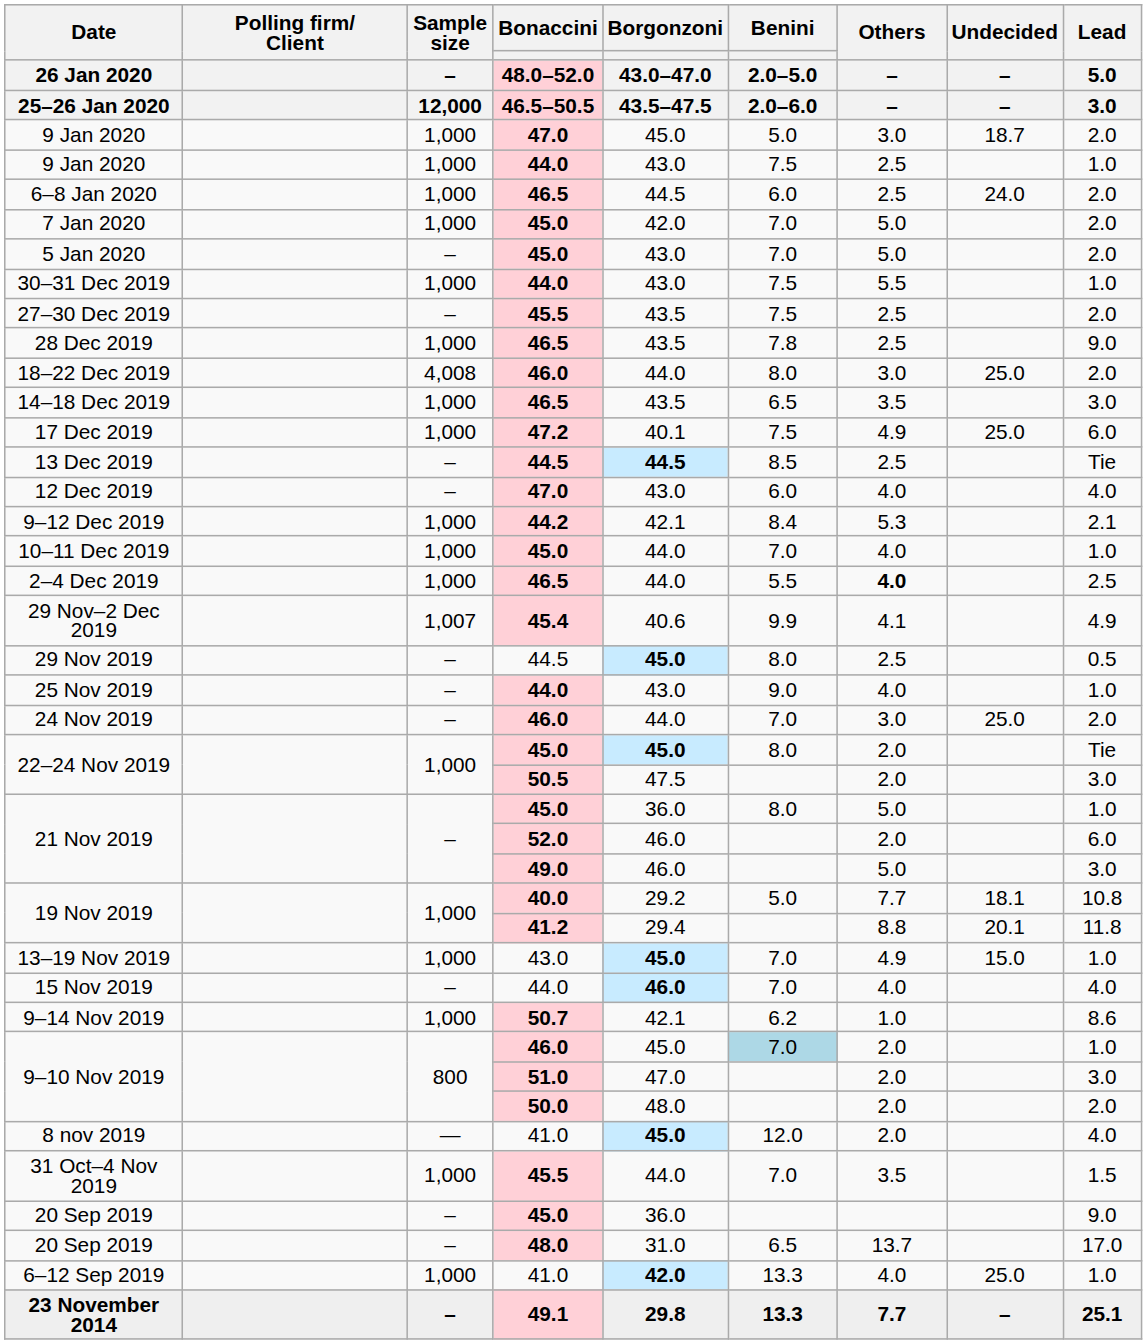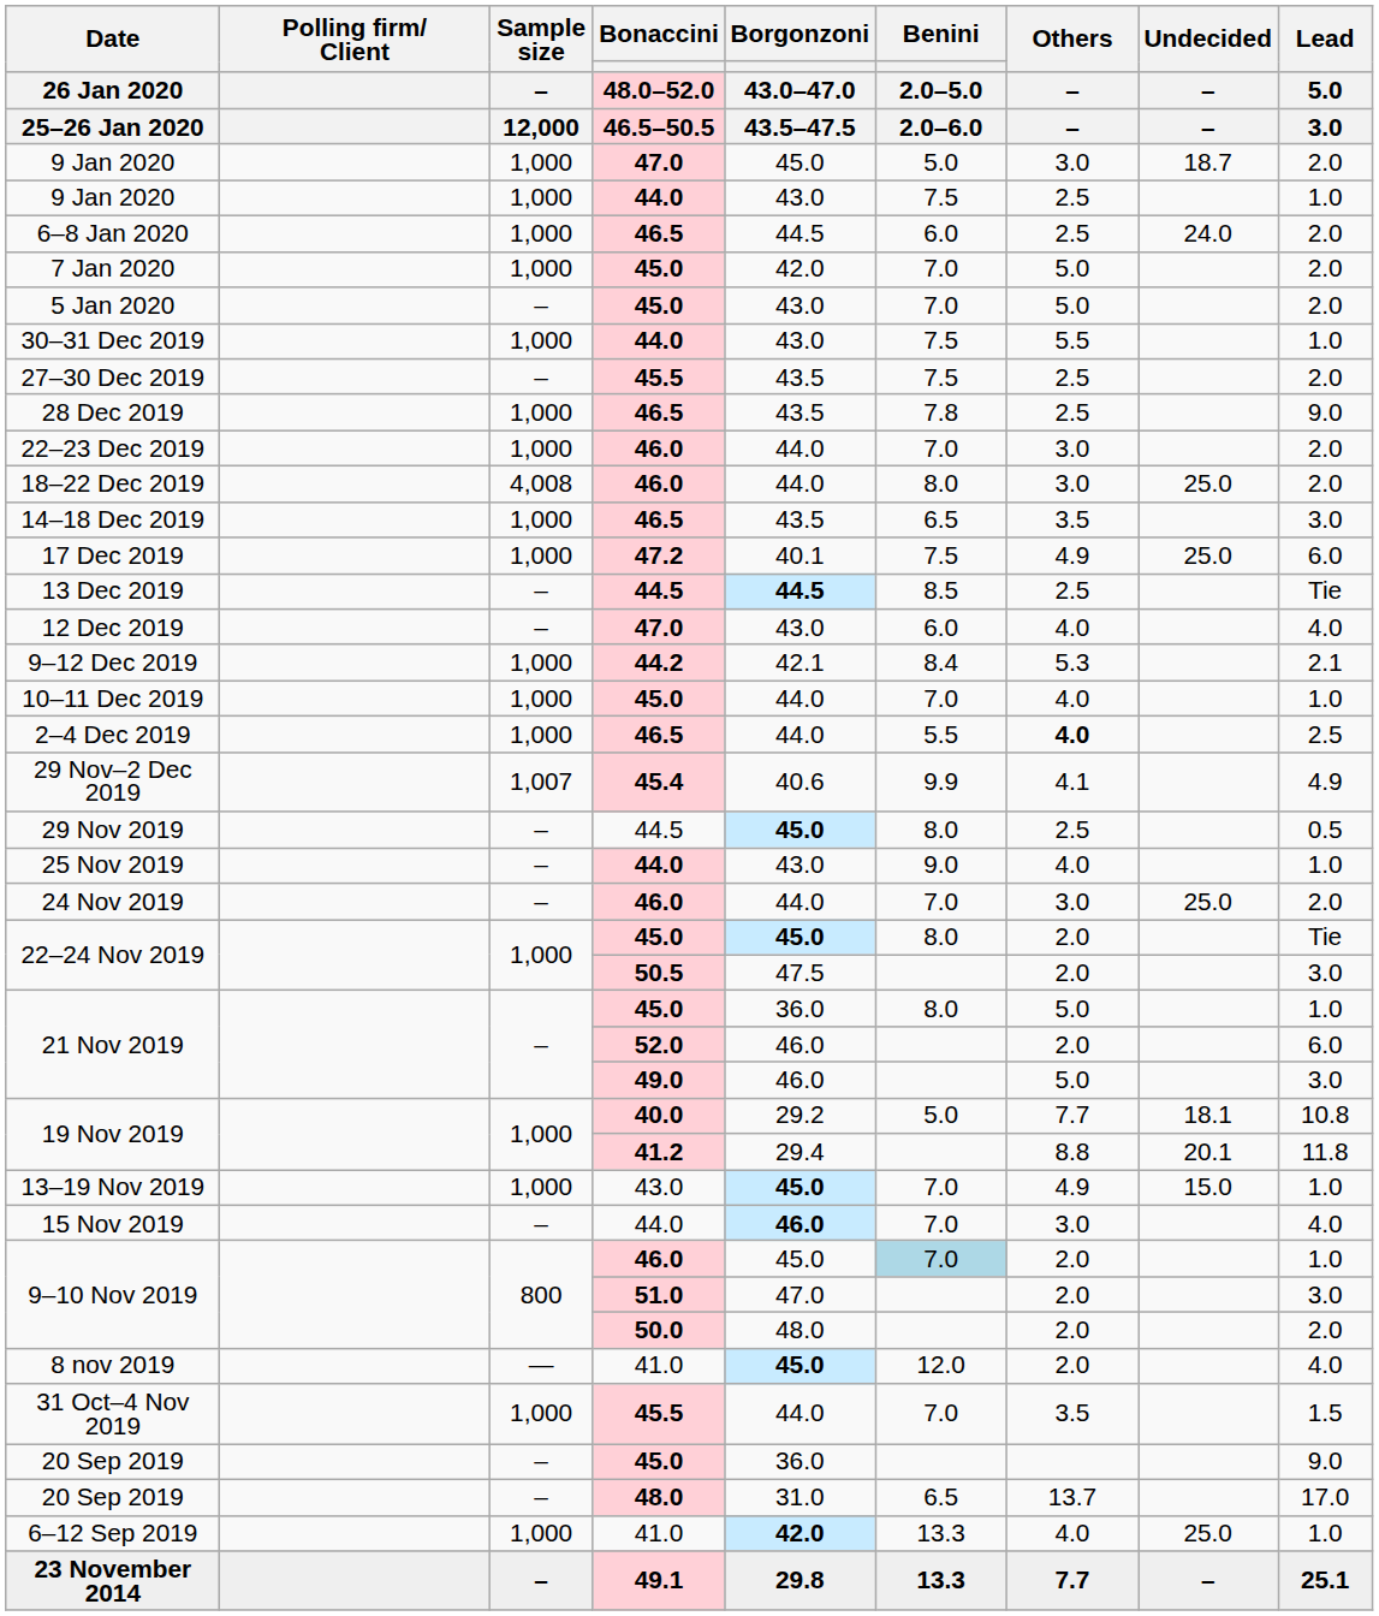+ row: 22–23 Dec 2019 | 1,000 | 46.0 | 44.0 | 7.0 | 3.0 | 2.0
15 Nov 2019 | Others / –: 4.0 -> 3.0
- row: 9–14 Nov 2019 | 1,000 | 50.7 | 42.1 | 6.2 | 1.0 | 8.6
